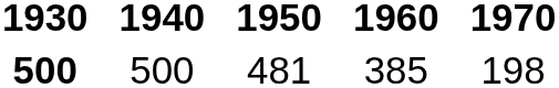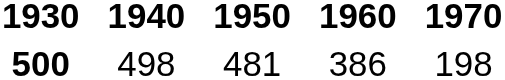row 2 | 1940: 500 -> 498
row 2 | 1960: 385 -> 386
